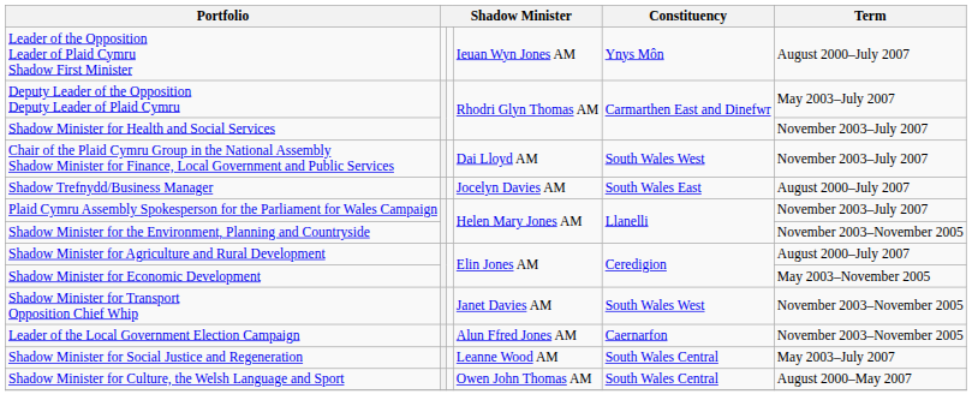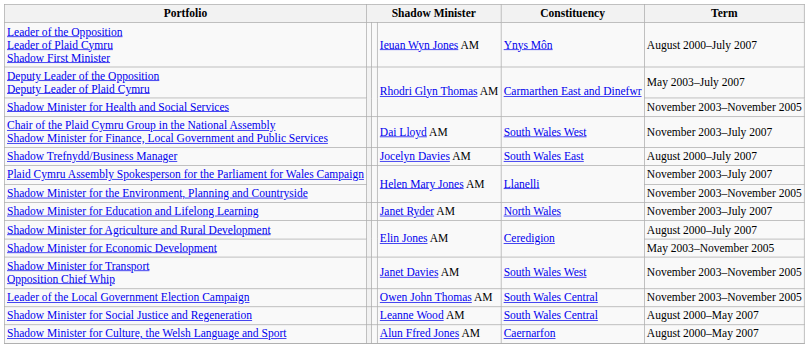Shadow Minister for Health and Social Services | Term: November 2003–July 2007 -> November 2003–November 2005
+ row: Shadow Minister for Education and Lifelong Learning | Janet Ryder AM | North Wales | November 2003–July 2007
Leader of the Local Government Election Campaign | column 4: Alun Ffred Jones AM -> Owen John Thomas AM
Leader of the Local Government Election Campaign | Constituency: Caernarfon -> South Wales Central
Shadow Minister for Social Justice and Regeneration | Term: May 2003–July 2007 -> August 2000–May 2007
Shadow Minister for Culture, the Welsh Language and Sport | column 4: Owen John Thomas AM -> Alun Ffred Jones AM
Shadow Minister for Culture, the Welsh Language and Sport | Constituency: South Wales Central -> Caernarfon
